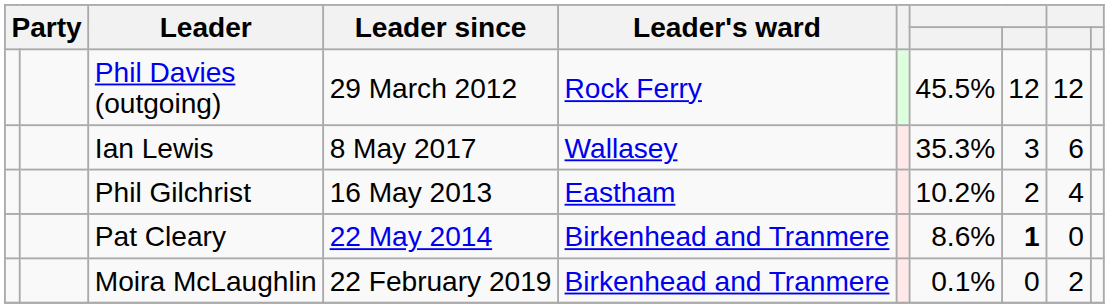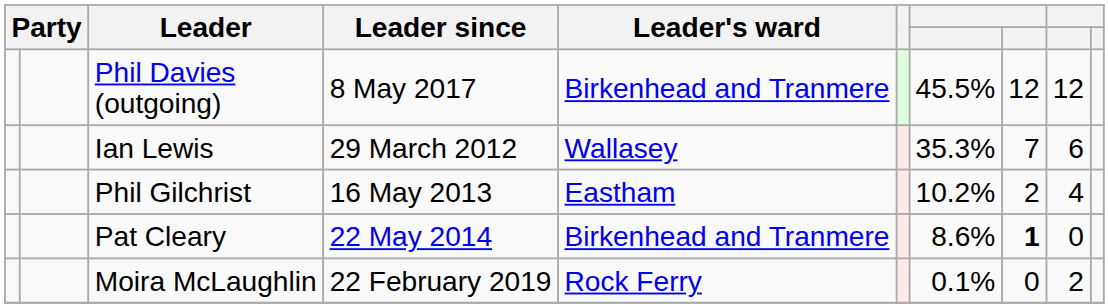Phil Davies (outgoing) | Leader since: 29 March 2012 -> 8 May 2017
Phil Davies (outgoing) | Leader's ward: Rock Ferry -> Birkenhead and Tranmere
Ian Lewis | Leader since: 8 May 2017 -> 29 March 2012
Ian Lewis | column 8: 3 -> 7
Moira McLaughlin | Leader's ward: Birkenhead and Tranmere -> Rock Ferry
